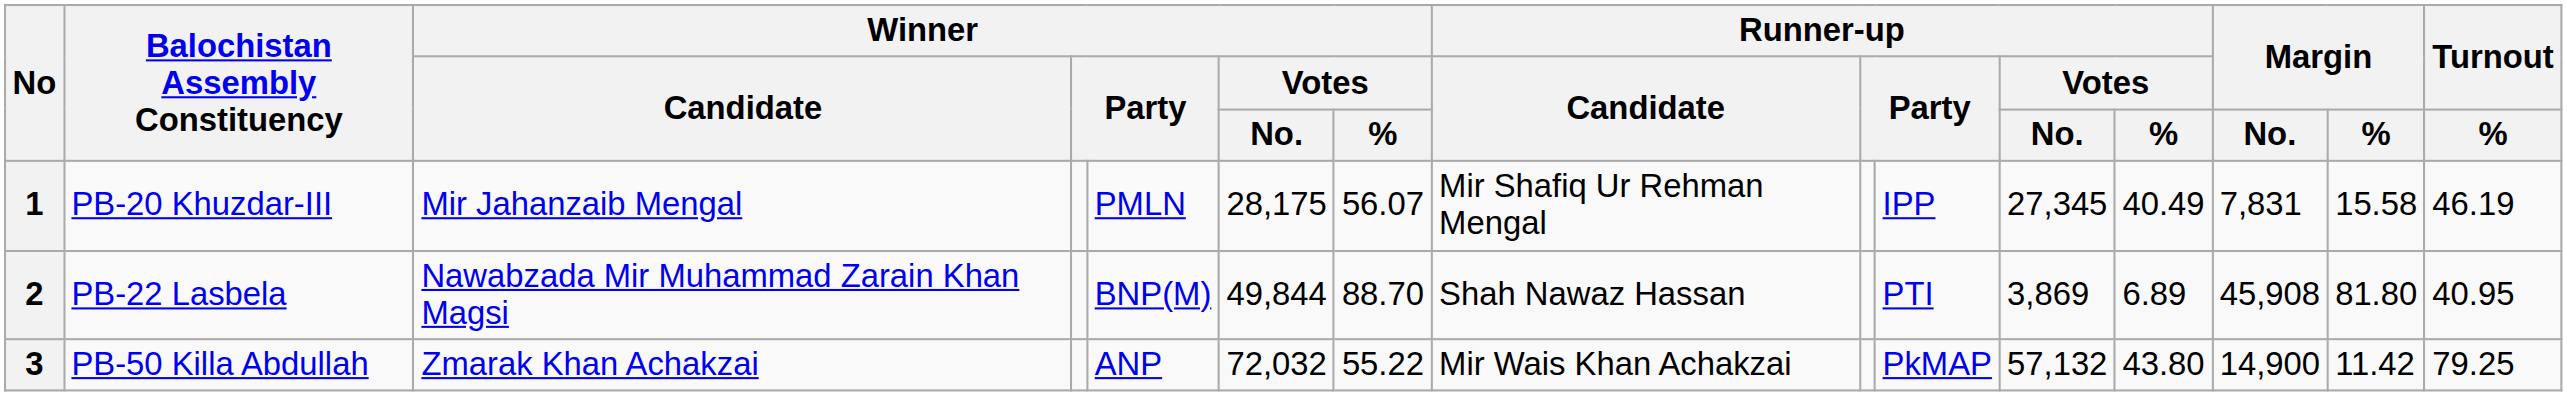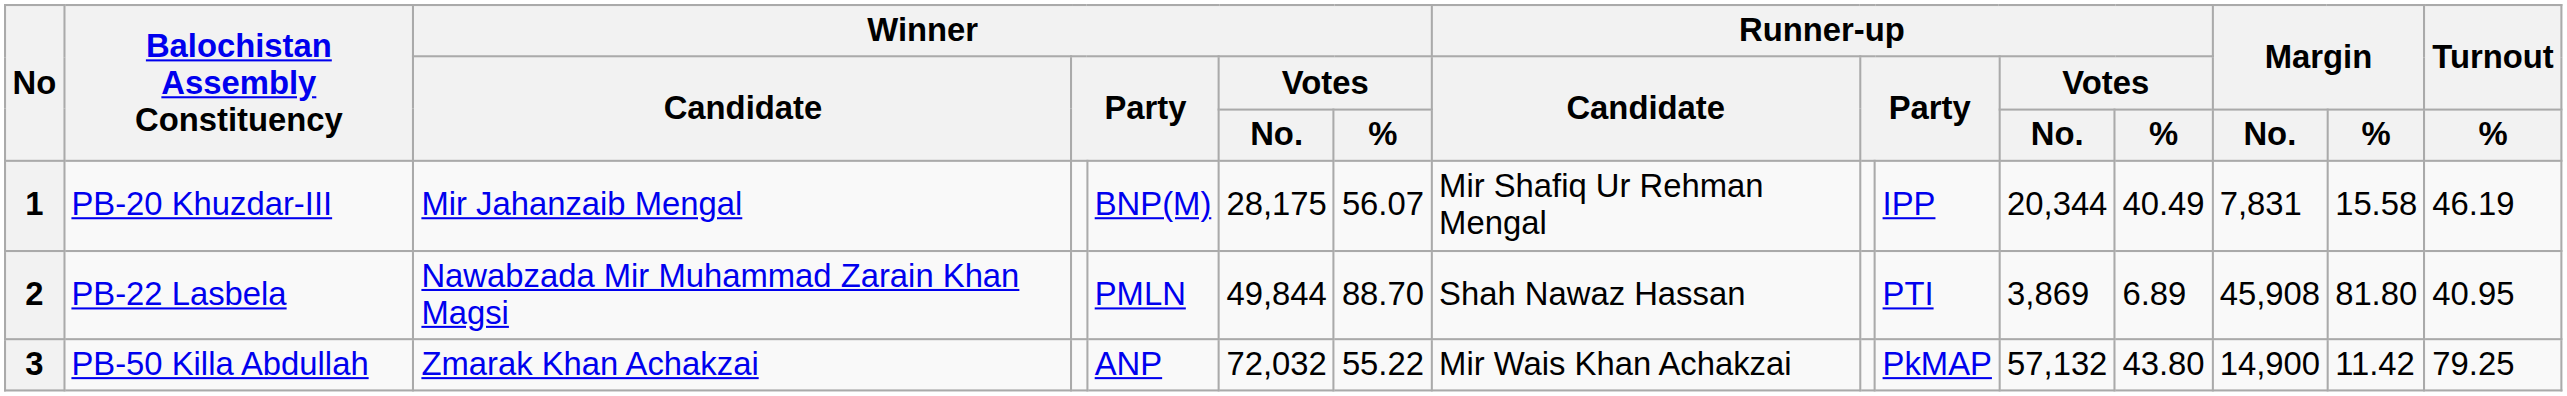1 | column 5: PMLN -> BNP(M)
1 | Runner-up / Votes / No.: 27,345 -> 20,344
2 | column 5: BNP(M) -> PMLN
